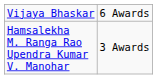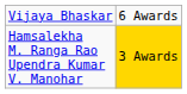Hamsalekha M. Ranga Rao Upendra Kumar V. Manohar | column 2: no background -> gold background
